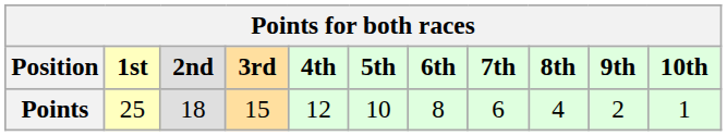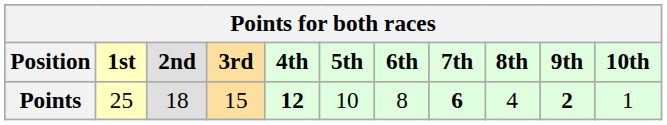Points | 4th: normal -> bold
Points | 7th: normal -> bold
Points | 9th: normal -> bold
